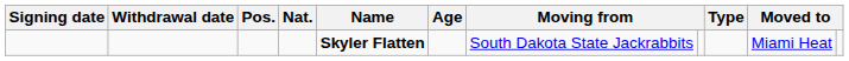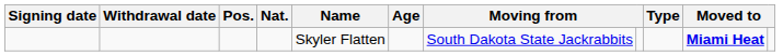row 2 | Name: bold -> normal
row 2 | column 10: normal -> bold
